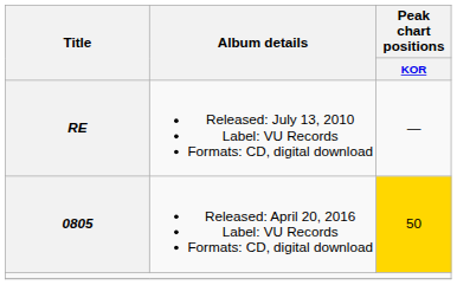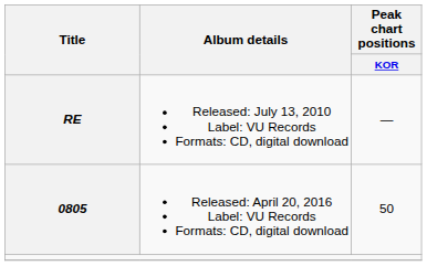row 4 | Peak chart positions / KOR: gold background -> no background
